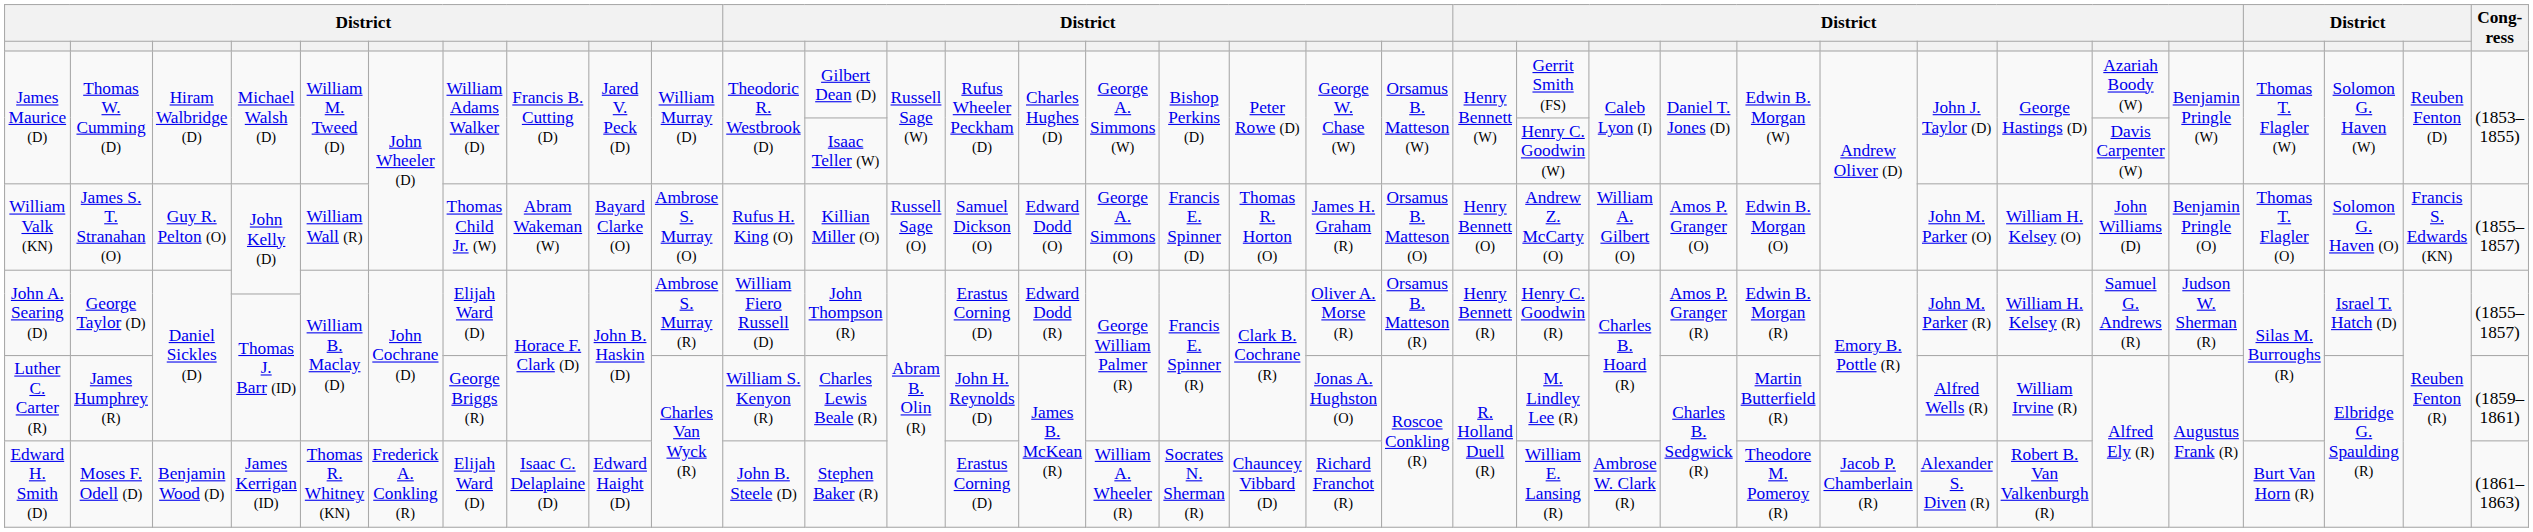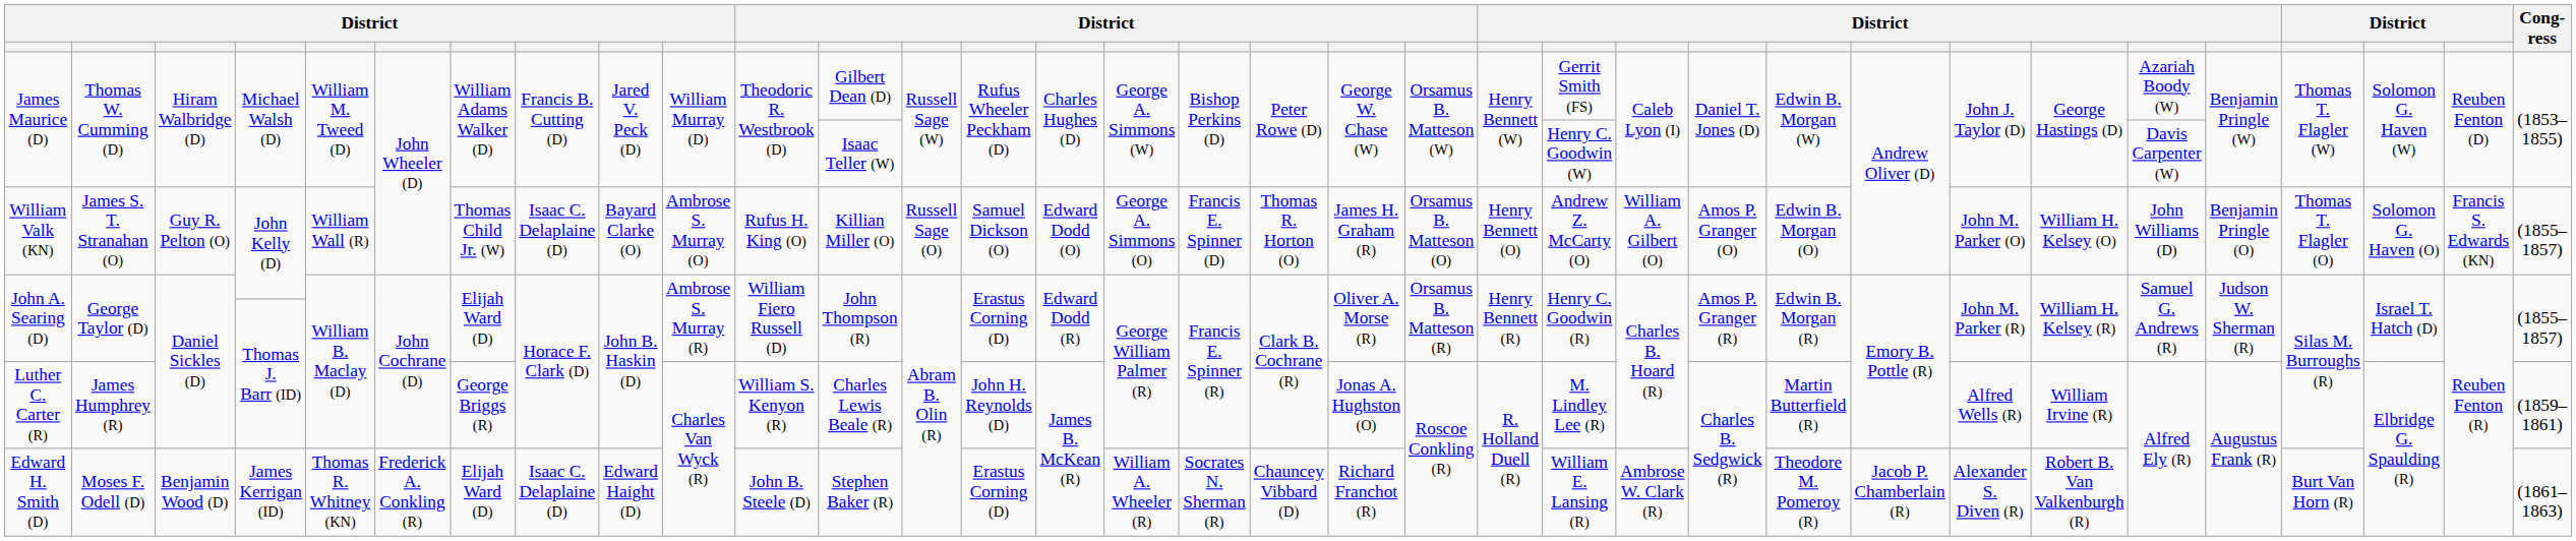William Valk (KN) | column 8: Abram Wakeman (W) -> Isaac C. Delaplaine (D)
